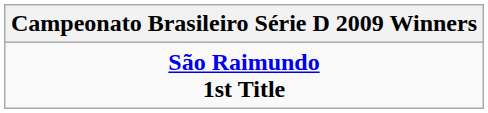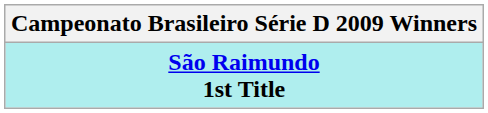row 2 | column 1: no background -> paleturquoise background
